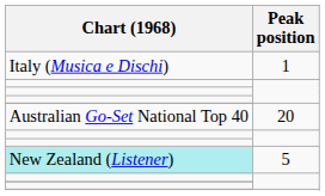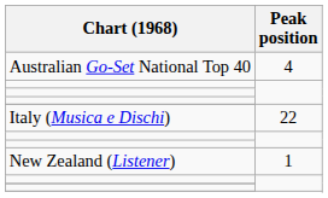row 2 | Chart (1968): Italy (Musica e Dischi) -> Australian Go-Set National Top 40
row 2 | Peak position: 1 -> 4
row 6 | Chart (1968): Australian Go-Set National Top 40 -> Italy (Musica e Dischi)
row 6 | Peak position: 20 -> 22
row 9 | Chart (1968): paleturquoise background -> no background
row 9 | Peak position: 5 -> 1
